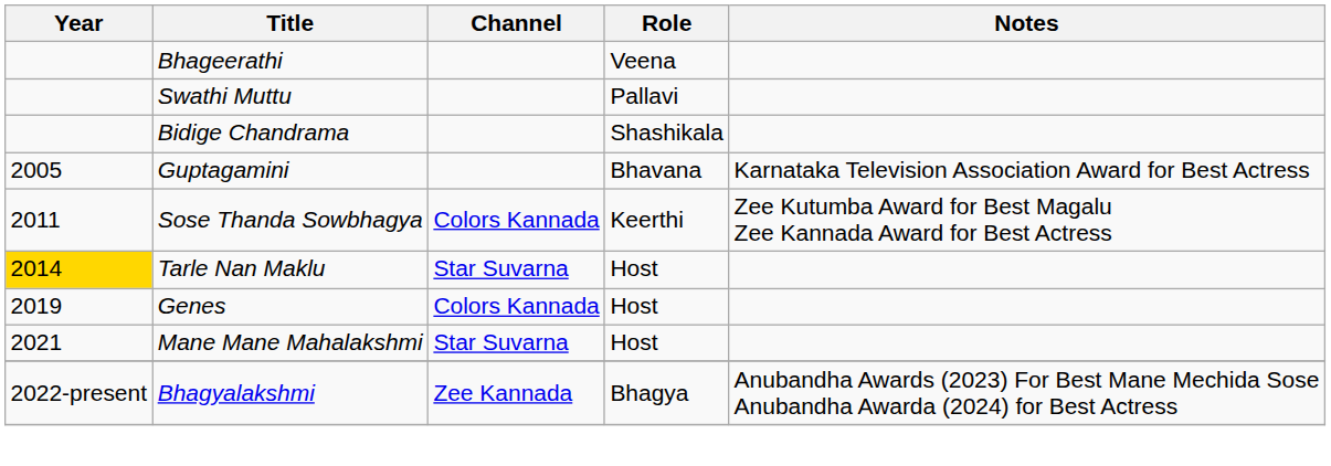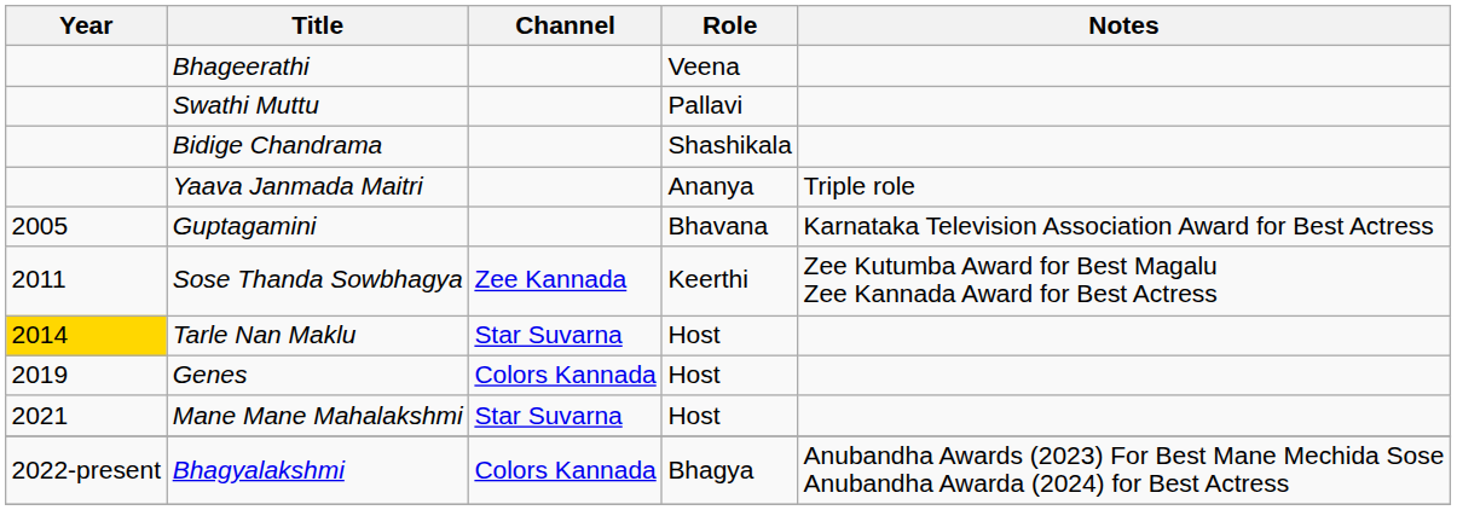+ row: Yaava Janmada Maitri | Ananya | Triple role
Sose Thanda Sowbhagya | Channel: Colors Kannada -> Zee Kannada
Bhagyalakshmi | Channel: Zee Kannada -> Colors Kannada
